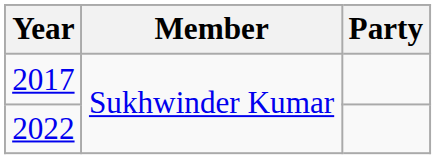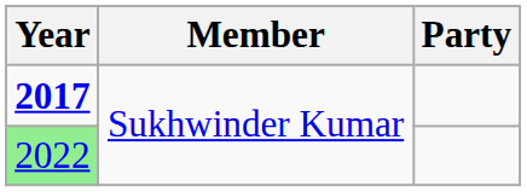2017 | Year: normal -> bold
2022 | Year: no background -> lightgreen background
